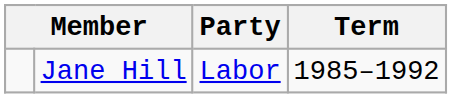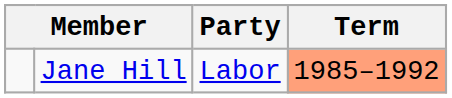Jane Hill | Term: no background -> lightsalmon background
